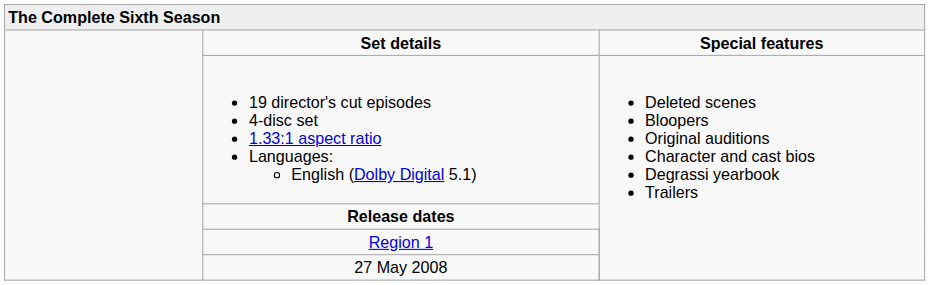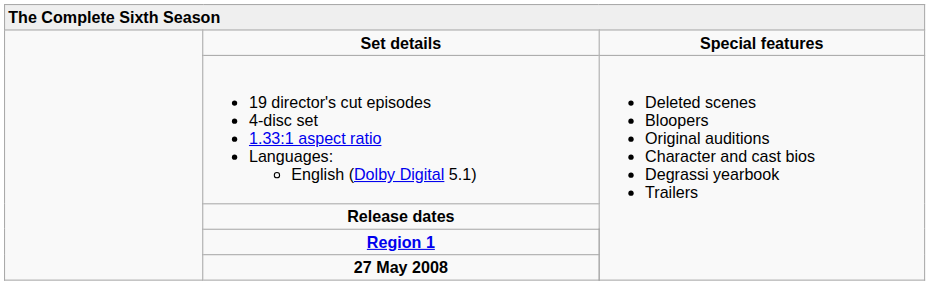Region 1 | column 2: normal -> bold
27 May 2008 | column 2: normal -> bold
